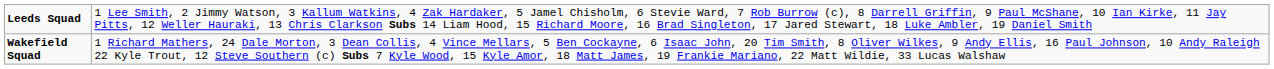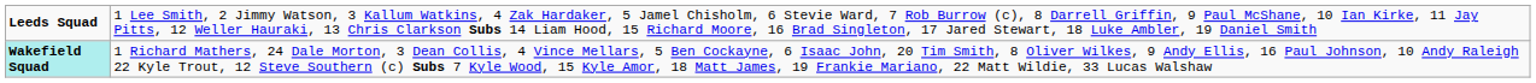Wakefield Squad | column 1: no background -> paleturquoise background
